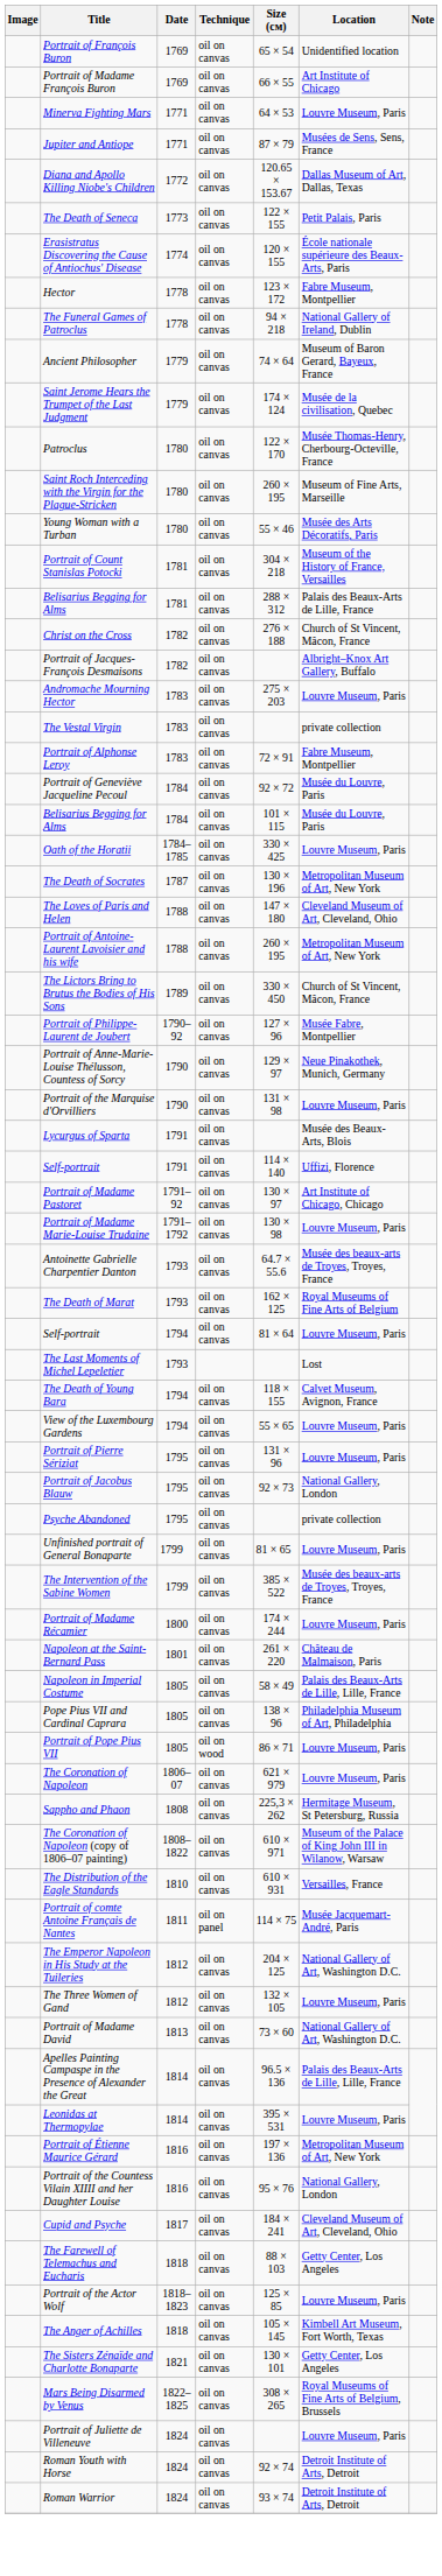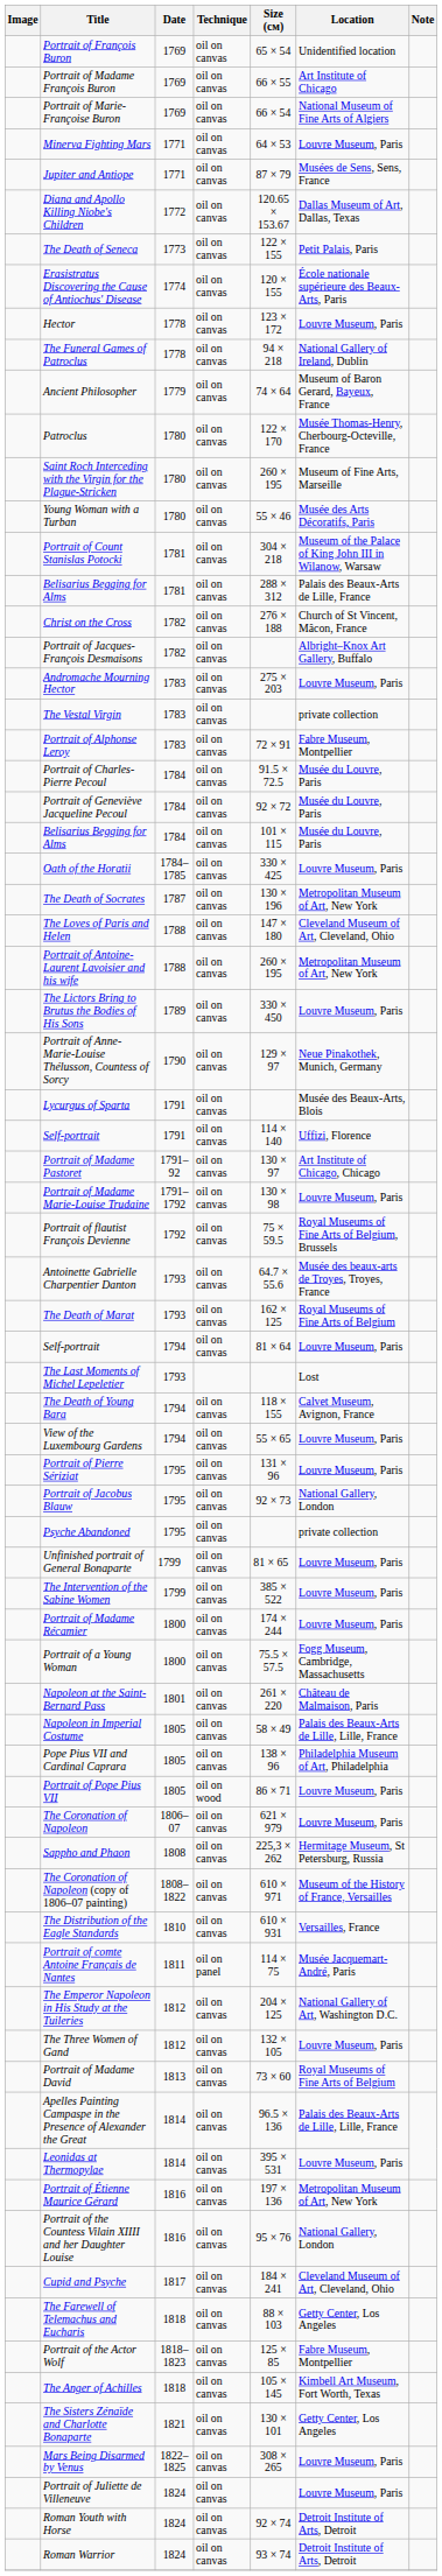+ row: Portrait of Marie-Françoise Buron | 1769 | oil on canvas | 66 × 54 | National Museum of Fine Arts of Algiers
Hector | Location: Fabre Museum, Montpellier -> Louvre Museum, Paris
- row: Saint Jerome Hears the Trumpet of the Last Judgment | 1779 | oil on canvas | 174 × 124 | Musée de la civilisation, Quebec
Portrait of Count Stanislas Potocki | Location: Museum of the History of France, Versailles -> Museum of the Palace of King John III in Wilanow, Warsaw
+ row: Portrait of Charles-Pierre Pecoul | 1784 | oil on canvas | 91.5 × 72.5 | Musée du Louvre, Paris
The Lictors Bring to Brutus the Bodies of His Sons | Location: Church of St Vincent, Mâcon, France -> Louvre Museum, Paris
- row: Portrait of Philippe-Laurent de Joubert | 1790–92 | oil on canvas | 127 × 96 | Musée Fabre, Montpellier
- row: Portrait of the Marquise d'Orvilliers | 1790 | oil on canvas | 131 × 98 | Louvre Museum, Paris
+ row: Portrait of flautist François Devienne | 1792 | oil on canvas | 75 × 59.5 | Royal Museums of Fine Arts of Belgium, Brussels
The Intervention of the Sabine Women | Location: Musée des beaux-arts de Troyes, Troyes, France -> Louvre Museum, Paris
+ row: Portrait of a Young Woman | 1800 | oil on canvas | 75.5 × 57.5 | Fogg Museum, Cambridge, Massachusetts
The Coronation of Napoleon (copy of 1806–07 painting) | Location: Museum of the Palace of King John III in Wilanow, Warsaw -> Museum of the History of France, Versailles
Portrait of Madame David | Location: National Gallery of Art, Washington D.C. -> Royal Museums of Fine Arts of Belgium
Portrait of the Actor Wolf | Location: Louvre Museum, Paris -> Fabre Museum, Montpellier
Mars Being Disarmed by Venus | Location: Royal Museums of Fine Arts of Belgium, Brussels -> Louvre Museum, Paris
